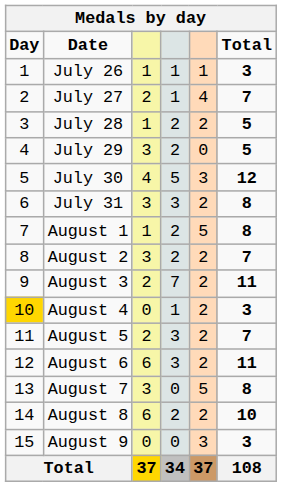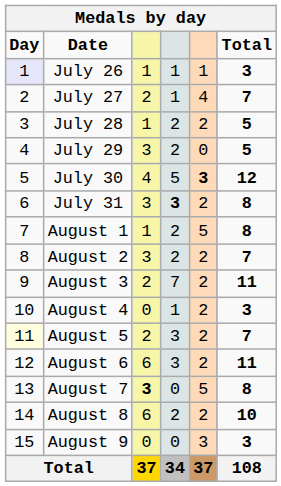July 26 | Day: no background -> lavender background
July 30 | column 5: normal -> bold
July 31 | column 4: normal -> bold
August 4 | Day: gold background -> no background
August 5 | Day: no background -> lightyellow background
August 7 | column 3: normal -> bold
